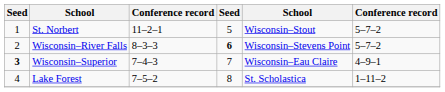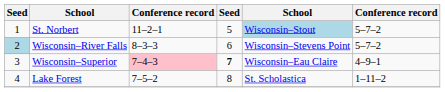St. Norbert | column 5: no background -> lightblue background
Wisconsin–River Falls | column 1: no background -> lightblue background
Wisconsin–River Falls | column 4: bold -> normal
Wisconsin–Superior | column 1: bold -> normal
Wisconsin–Superior | column 3: no background -> pink background
Wisconsin–Superior | column 4: normal -> bold
